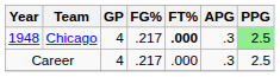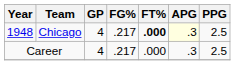1948 | APG: no background -> lightyellow background
1948 | PPG: lightgreen background -> no background
